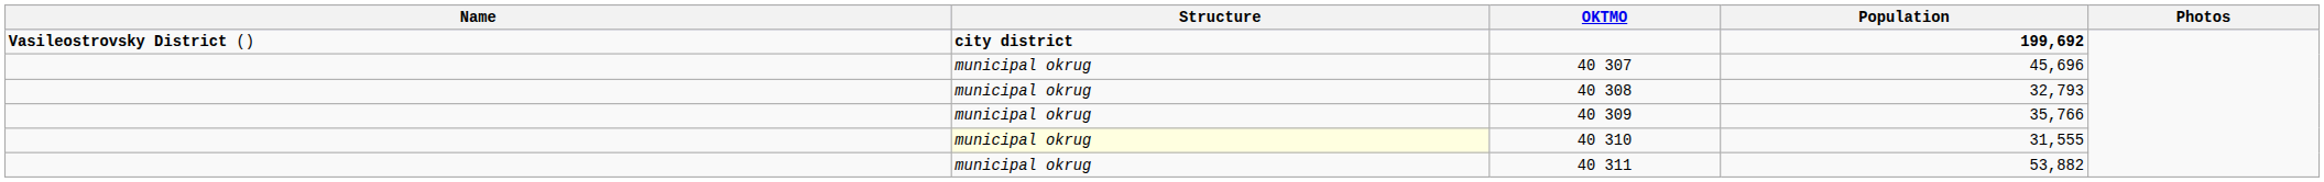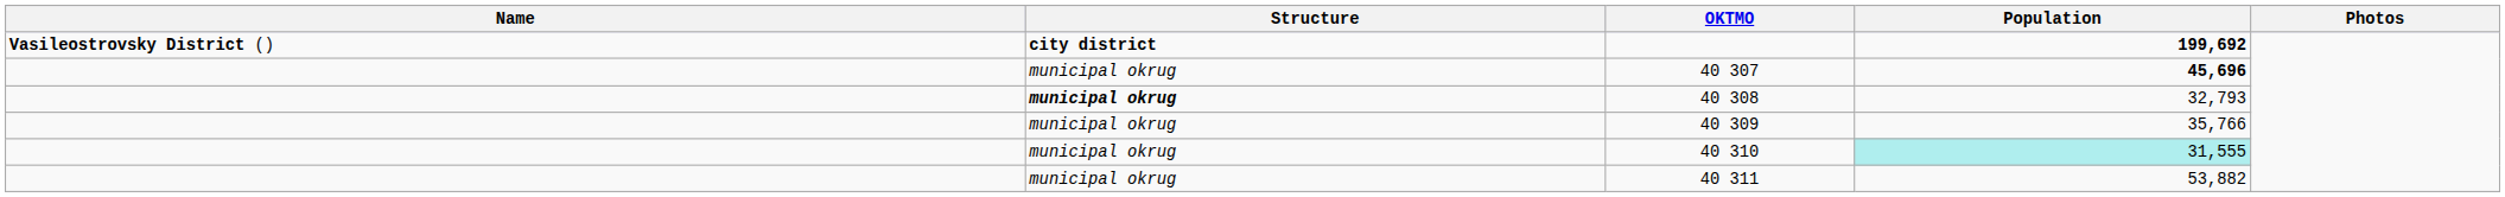40 307 | Population: normal -> bold
40 308 | Structure: normal -> bold
40 310 | Structure: lightyellow background -> no background
40 310 | Population: no background -> paleturquoise background
